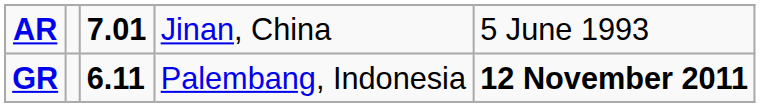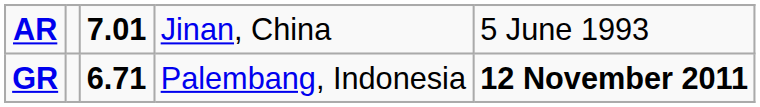GR | column 3: 6.11 -> 6.71
